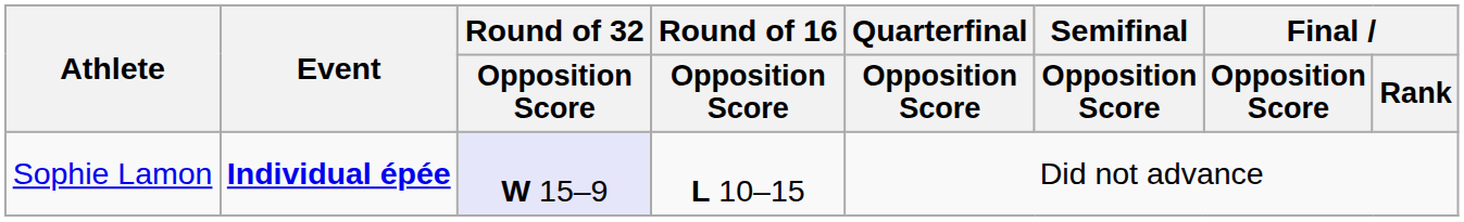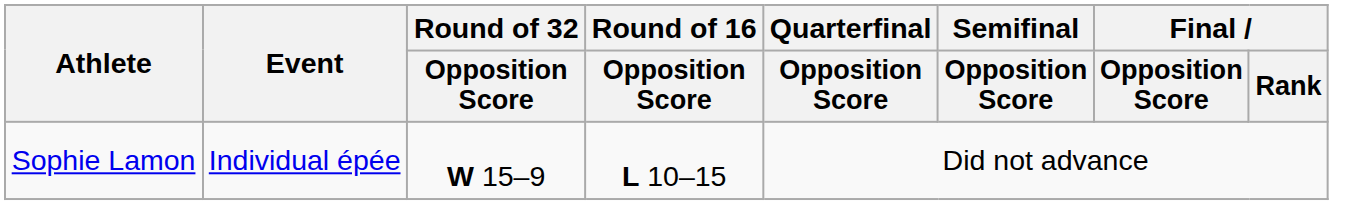Sophie Lamon | Event: bold -> normal
Sophie Lamon | Round of 32 / Opposition Score: lavender background -> no background
